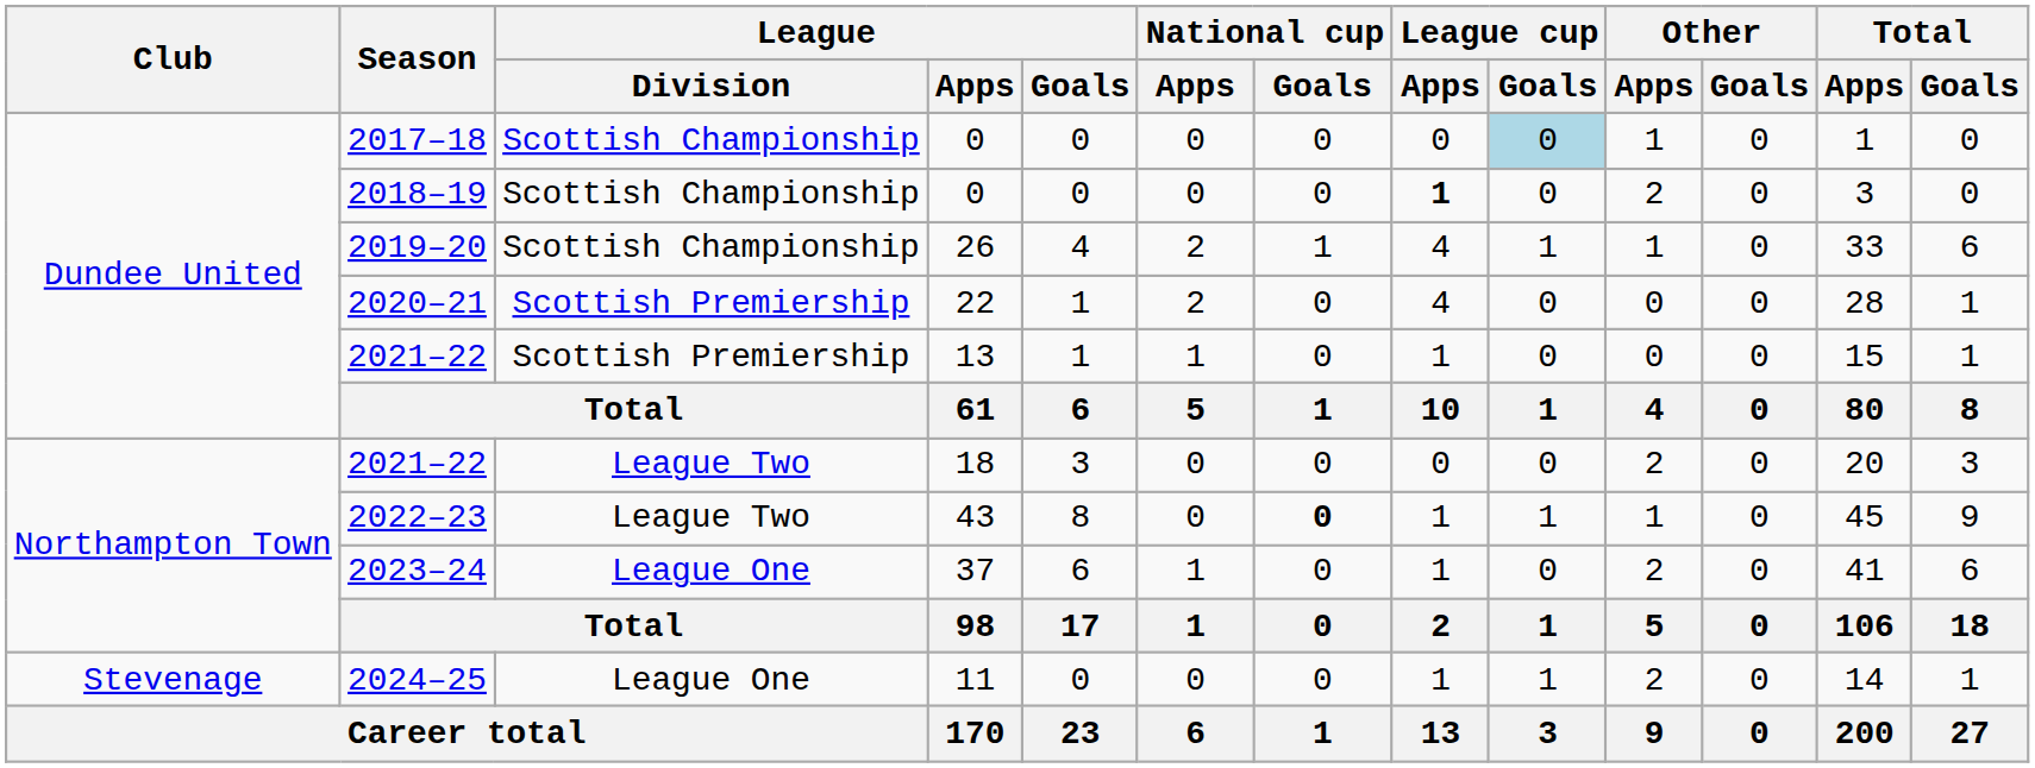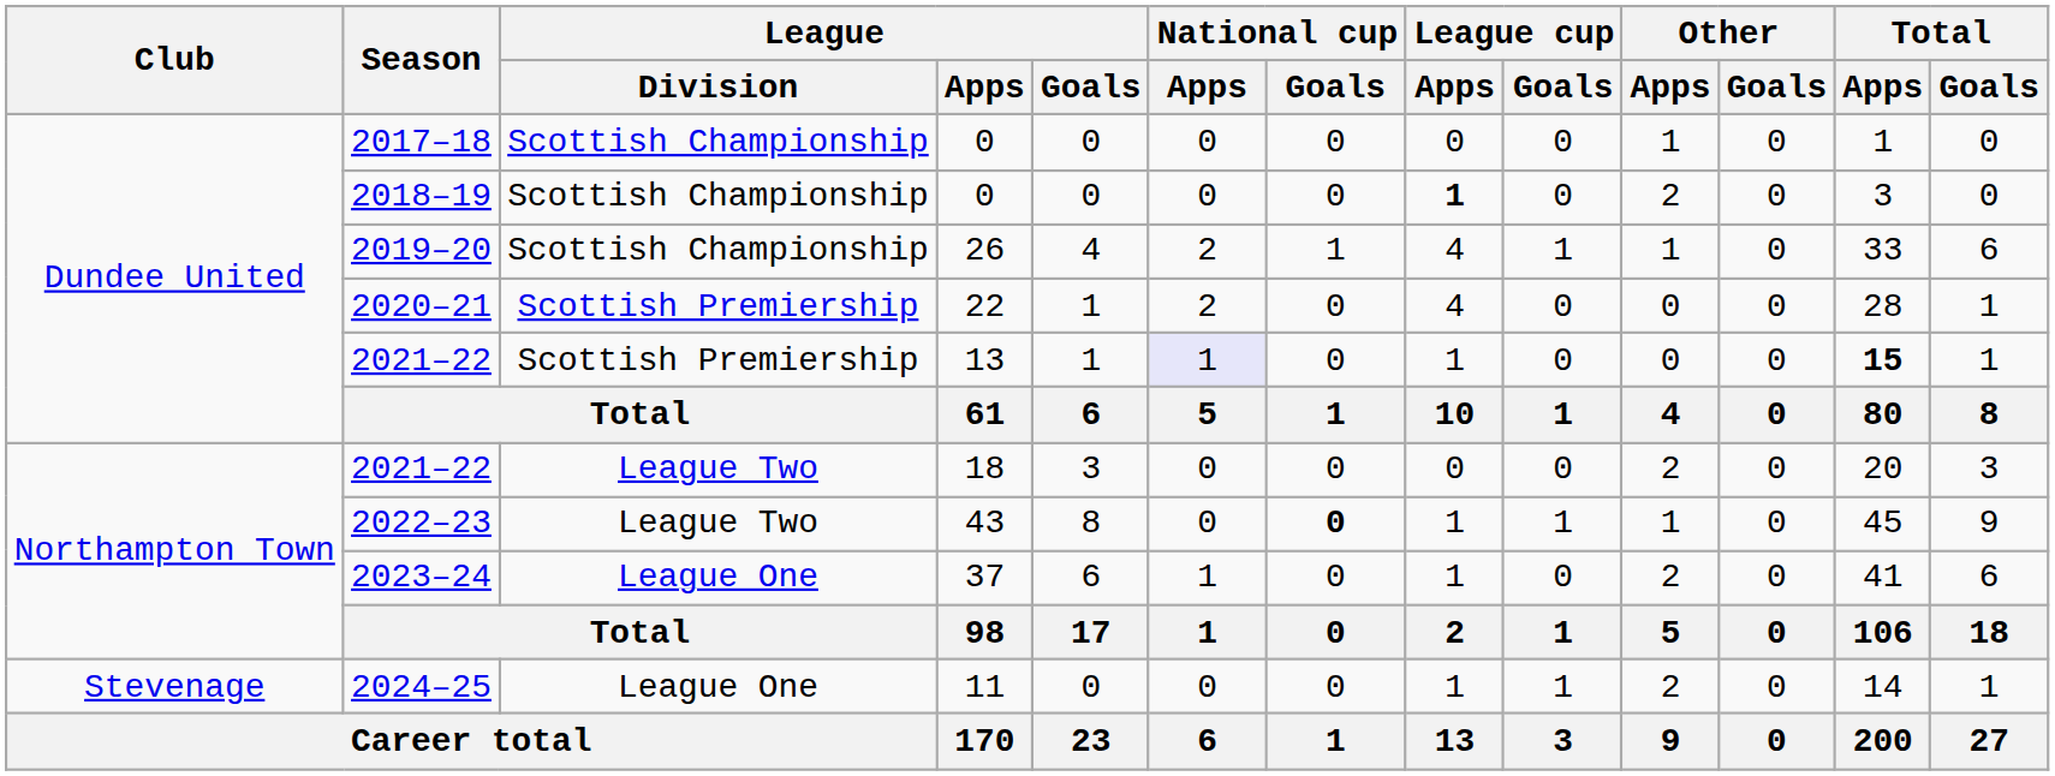2017–18 | League cup / Goals: lightblue background -> no background
2021–22 / 13 | National cup / Apps: no background -> lavender background
2021–22 / 13 | Total / Apps: normal -> bold
